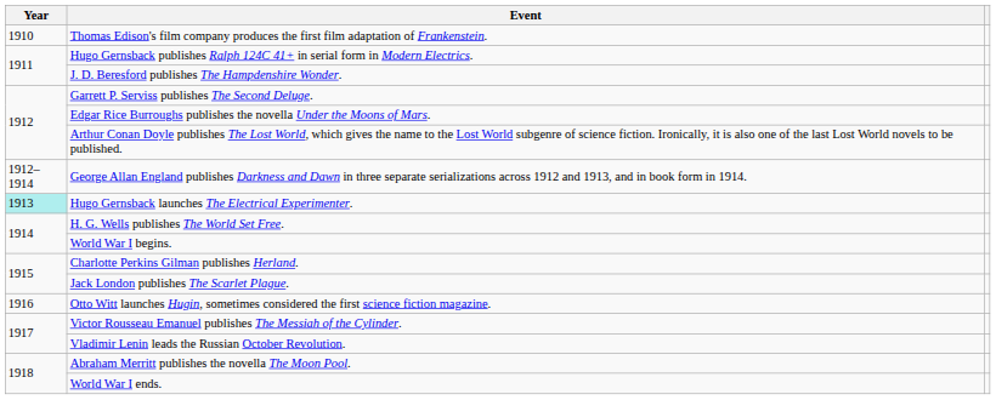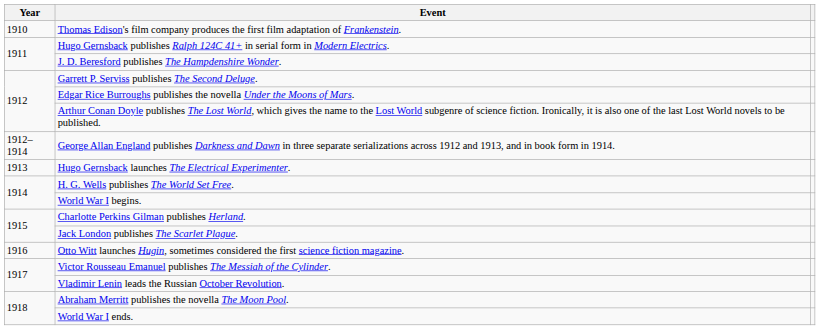Hugo Gernsback launches The Electrical Experimenter. | Year: paleturquoise background -> no background
